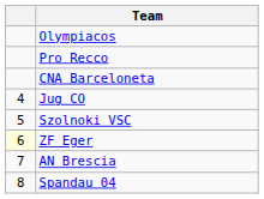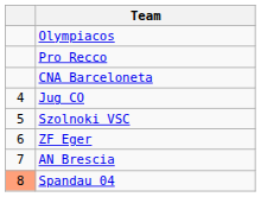ZF Eger | column 1: lightyellow background -> no background
Spandau 04 | column 1: no background -> lightsalmon background
